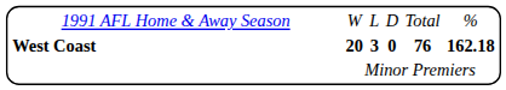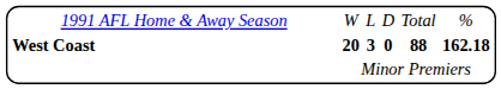West Coast | column 5: 76 -> 88
